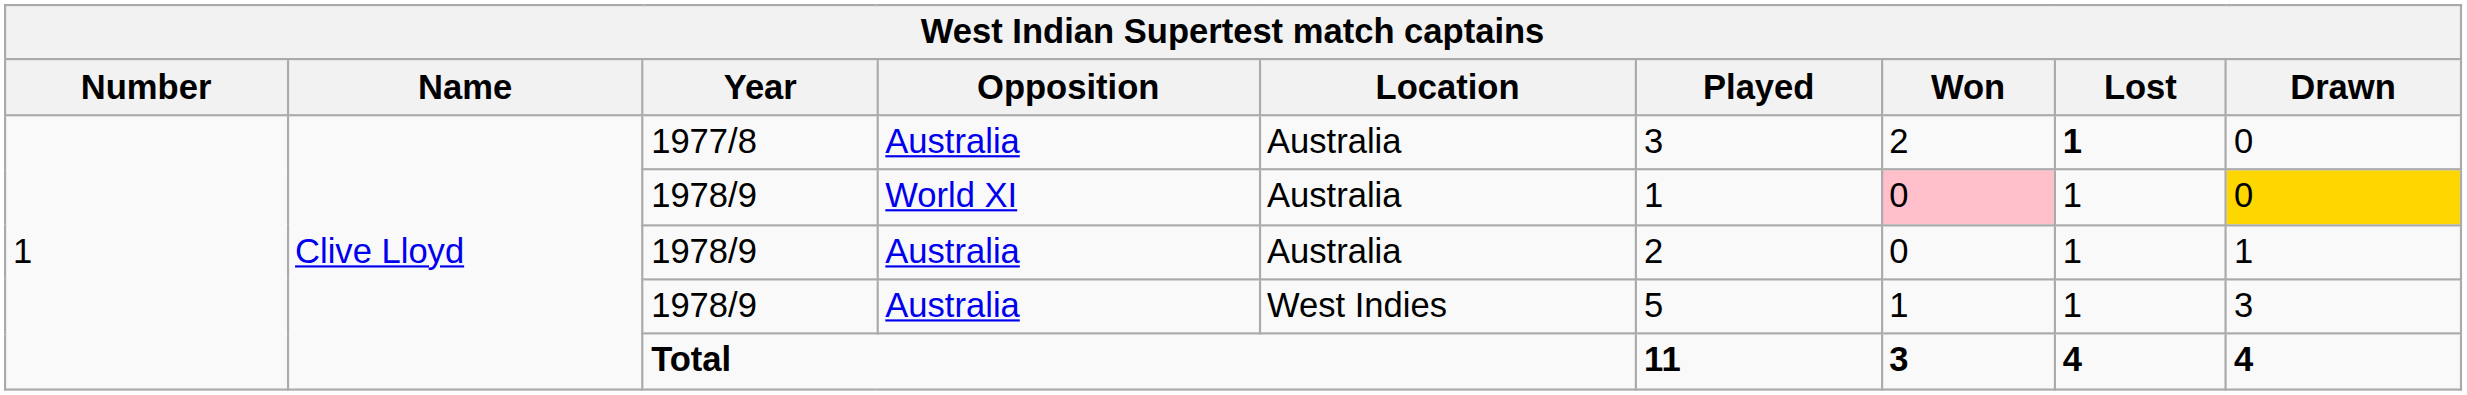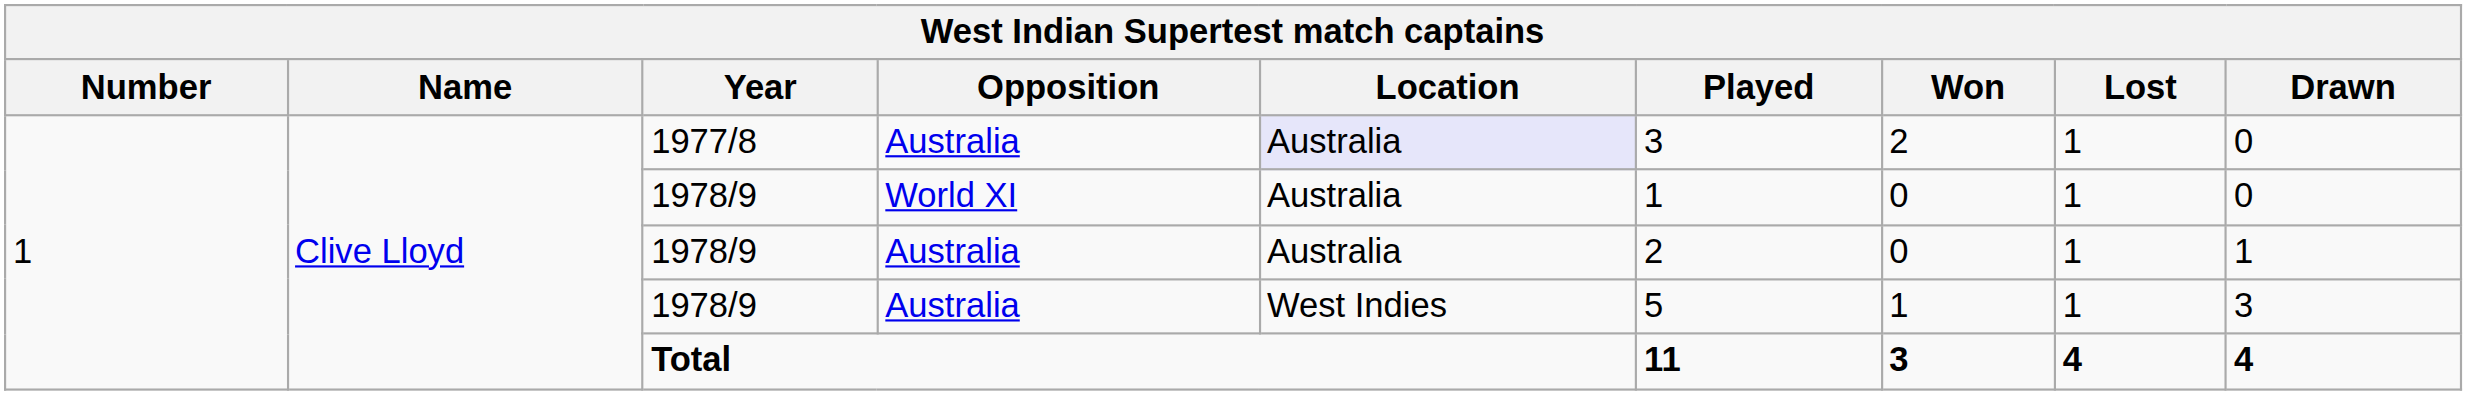1977/8 | Location: no background -> lavender background
1977/8 | Lost: bold -> normal
1978/9 / World XI | Won: pink background -> no background
1978/9 / World XI | Drawn: gold background -> no background
